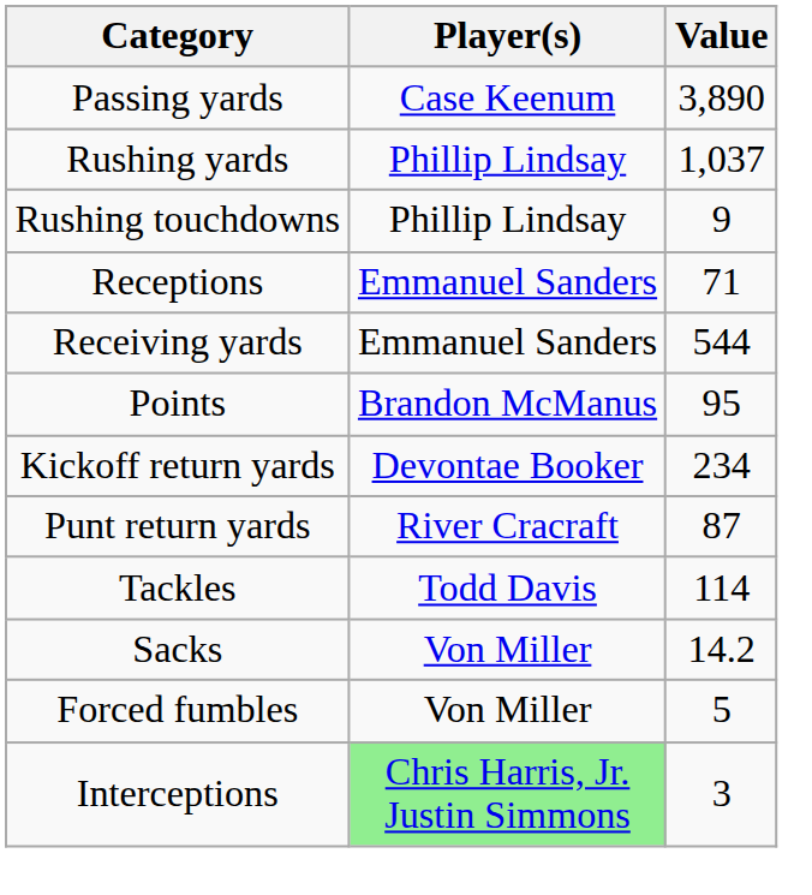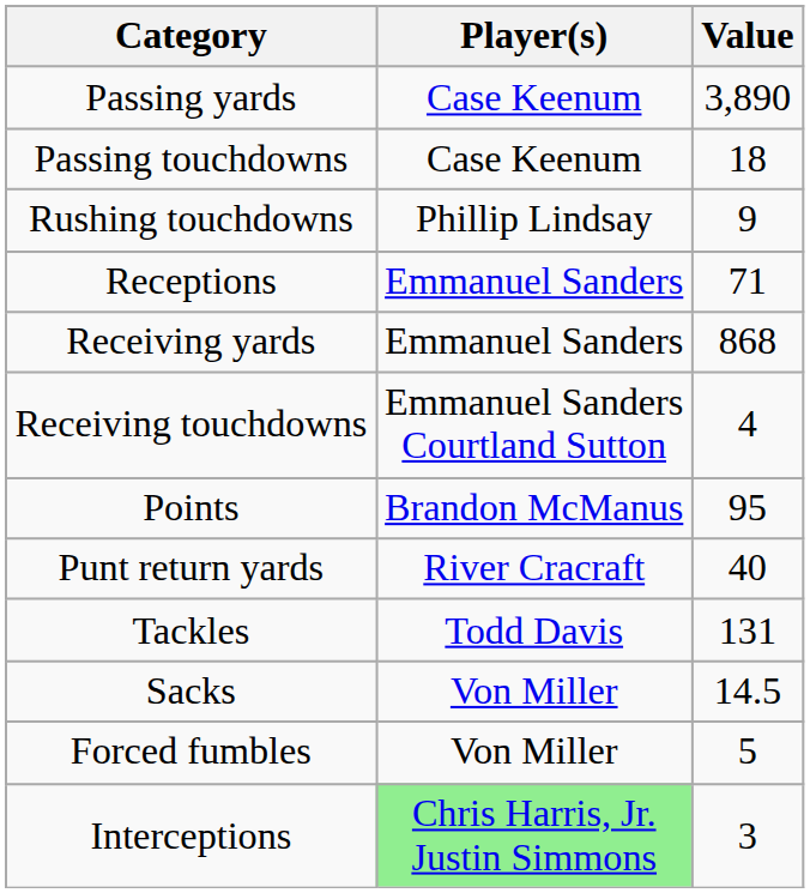+ row: Passing touchdowns | Case Keenum | 18
- row: Rushing yards | Phillip Lindsay | 1,037
Receiving yards | Value: 544 -> 868
+ row: Receiving touchdowns | Emmanuel Sanders Courtland Sutton | 4
- row: Kickoff return yards | Devontae Booker | 234
Punt return yards | Value: 87 -> 40
Tackles | Value: 114 -> 131
Sacks | Value: 14.2 -> 14.5
